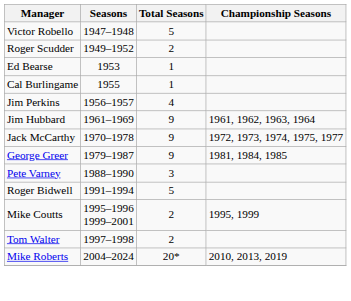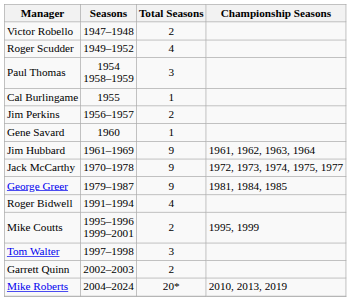Victor Robello | Total Seasons: 5 -> 2
Roger Scudder | Total Seasons: 2 -> 4
- row: Ed Bearse | 1953 | 1
+ row: Paul Thomas | 1954 1958–1959 | 3
Jim Perkins | Total Seasons: 4 -> 2
+ row: Gene Savard | 1960 | 1
- row: Pete Varney | 1988–1990 | 3
Roger Bidwell | Total Seasons: 5 -> 4
Tom Walter | Total Seasons: 2 -> 3
+ row: Garrett Quinn | 2002–2003 | 2
